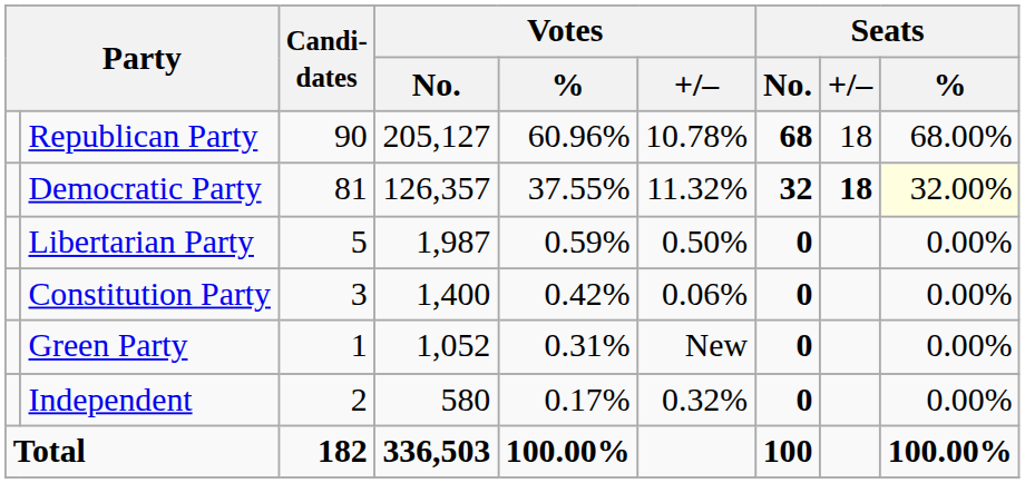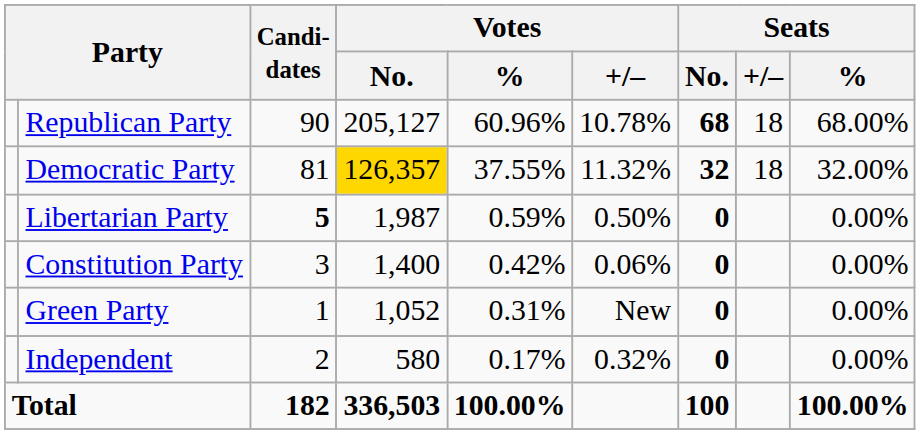Democratic Party | Votes / No.: no background -> gold background
Democratic Party | Seats / +/–: bold -> normal
Democratic Party | Seats / %: lightyellow background -> no background
Libertarian Party | Candi- dates: normal -> bold
